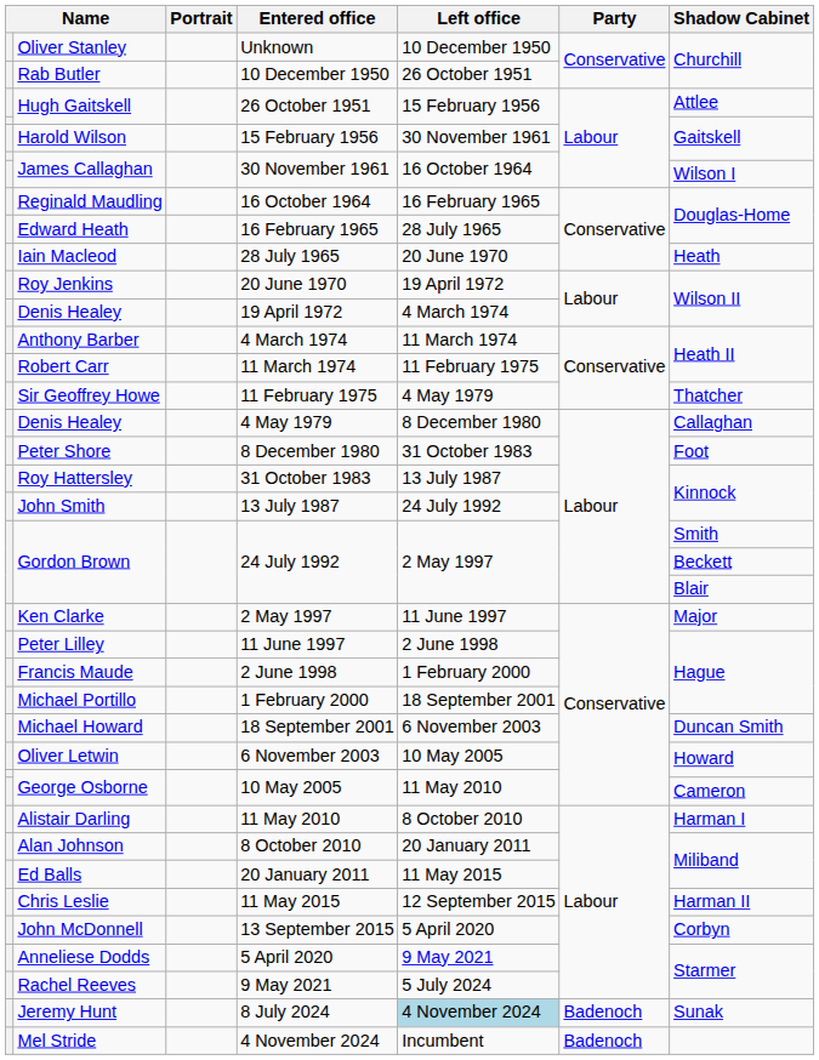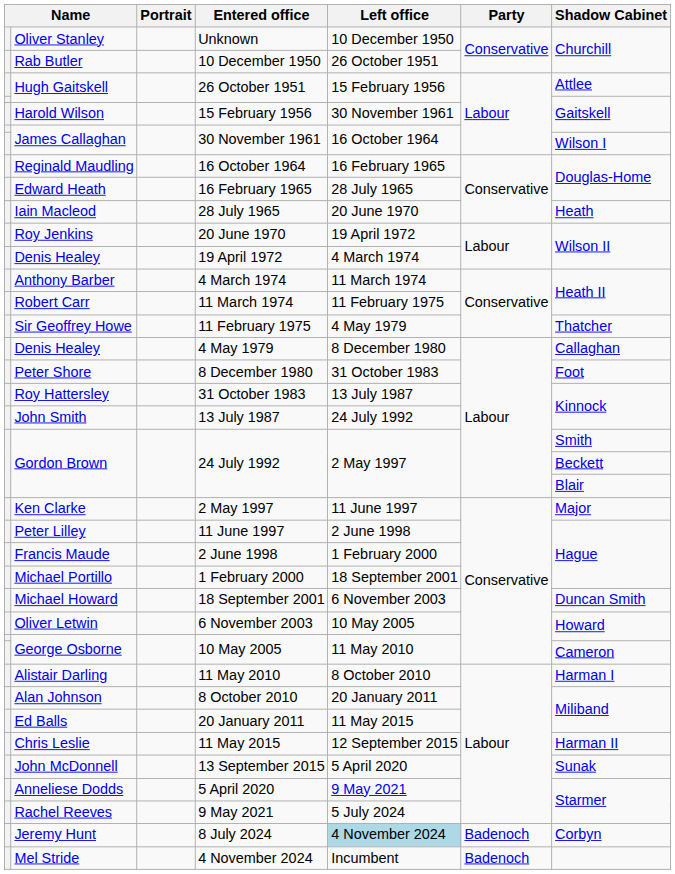13 September 2015 | Shadow Cabinet: Corbyn -> Sunak
8 July 2024 | Shadow Cabinet: Sunak -> Corbyn
